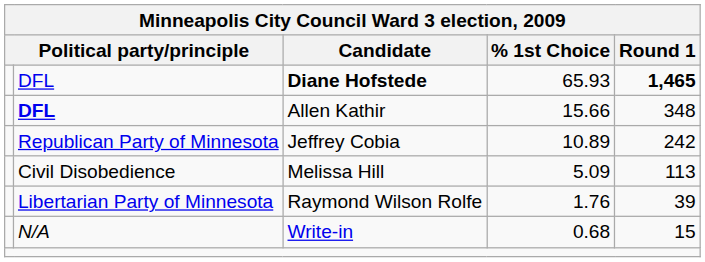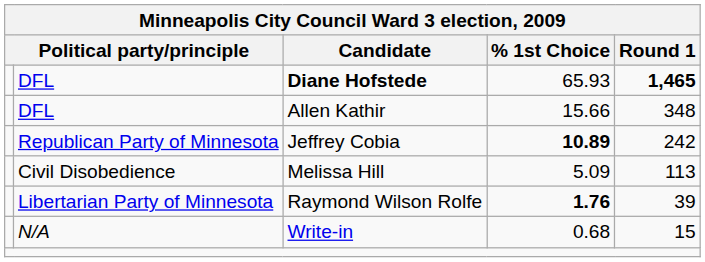Allen Kathir | column 2: bold -> normal
Jeffrey Cobia | % 1st Choice: normal -> bold
Raymond Wilson Rolfe | % 1st Choice: normal -> bold
